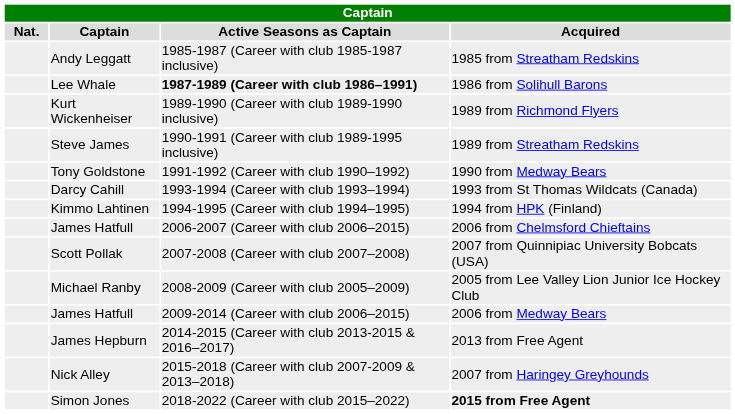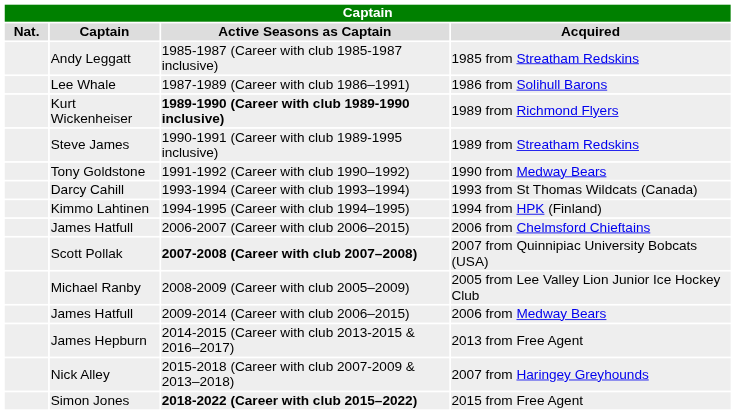row 4 | Active Seasons as Captain: bold -> normal
row 5 | Active Seasons as Captain: normal -> bold
row 11 | Active Seasons as Captain: normal -> bold
row 16 | Active Seasons as Captain: normal -> bold
row 16 | Acquired: bold -> normal
